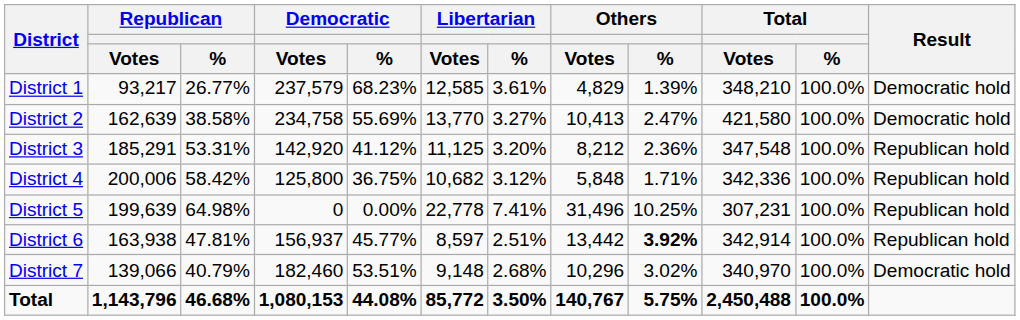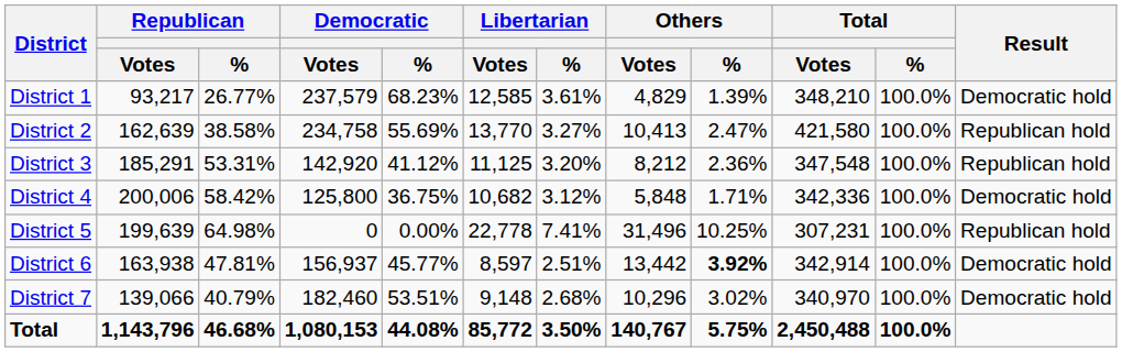District 2 | Result: Democratic hold -> Republican hold
District 4 | Result: Republican hold -> Democratic hold
District 6 | Result: Republican hold -> Democratic hold
